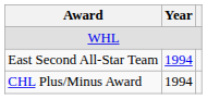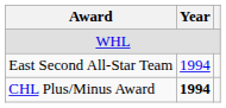CHL Plus/Minus Award | Year: normal -> bold
